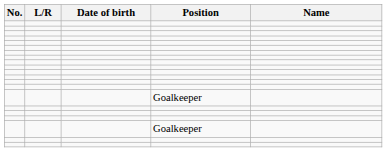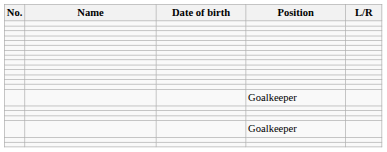columns swapped: Name <-> L/R
